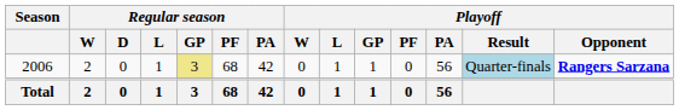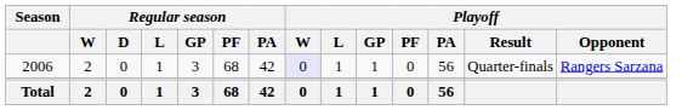2006 | Regular season / GP: khaki background -> no background
2006 | Playoff / W: no background -> lavender background
2006 | Playoff / Result: lightblue background -> no background
2006 | Playoff / Opponent: bold -> normal
